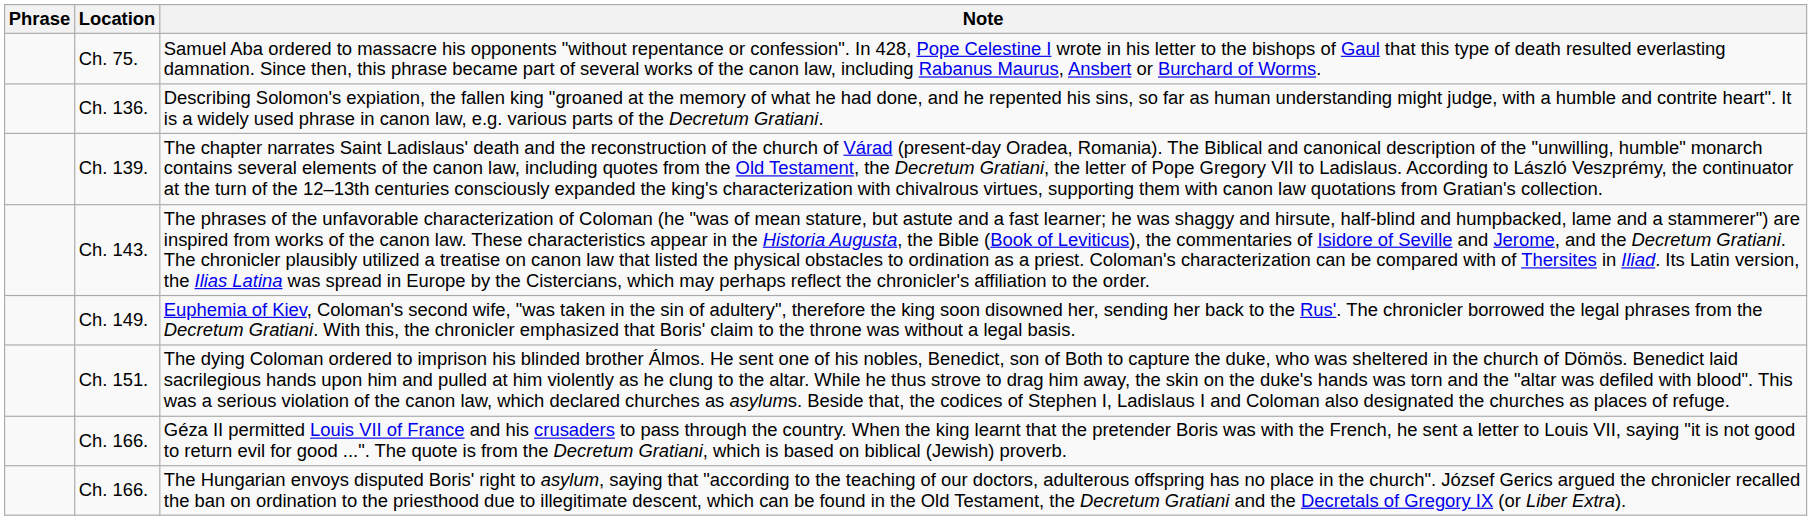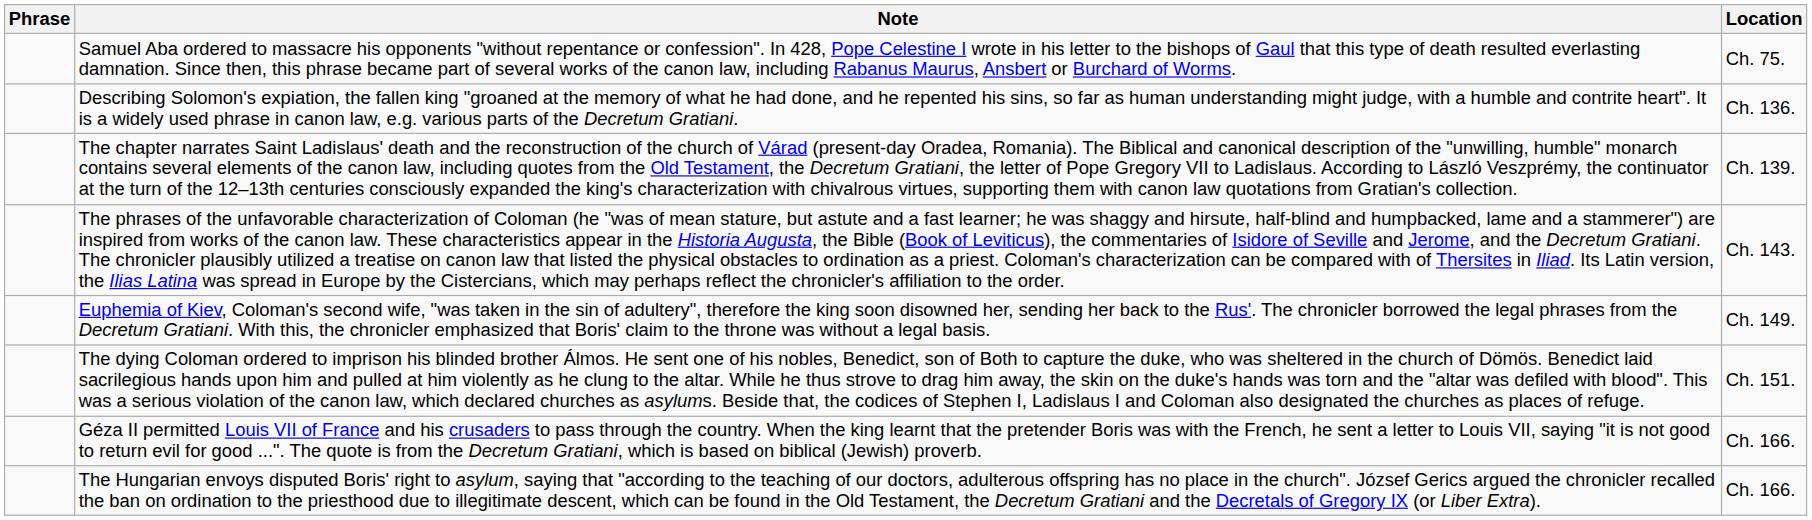columns swapped: Location <-> Note
